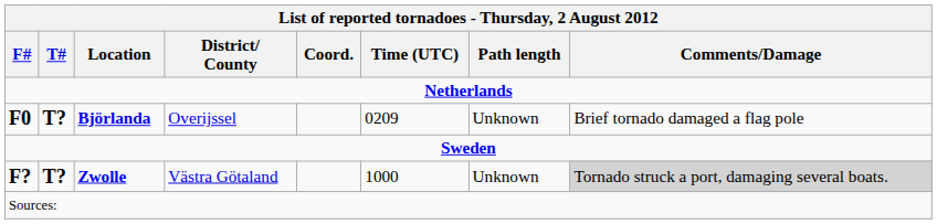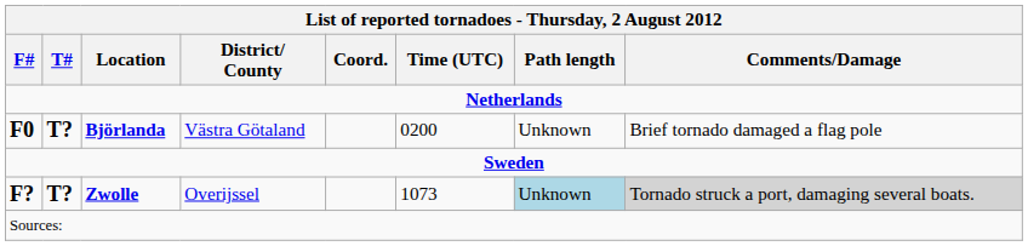F0 | District/ County: Overijssel -> Västra Götaland
F0 | Time (UTC): 0209 -> 0200
F? | District/ County: Västra Götaland -> Overijssel
F? | Time (UTC): 1000 -> 1073
F? | Path length: no background -> lightblue background
